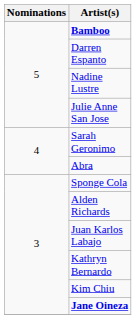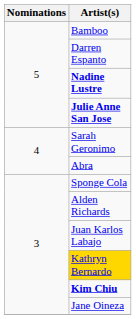Bamboo | Artist(s): bold -> normal
Nadine Lustre | Artist(s): normal -> bold
Julie Anne San Jose | Artist(s): normal -> bold
Kathryn Bernardo | Artist(s): no background -> gold background
Kim Chiu | Artist(s): normal -> bold
Jane Oineza | Artist(s): bold -> normal
